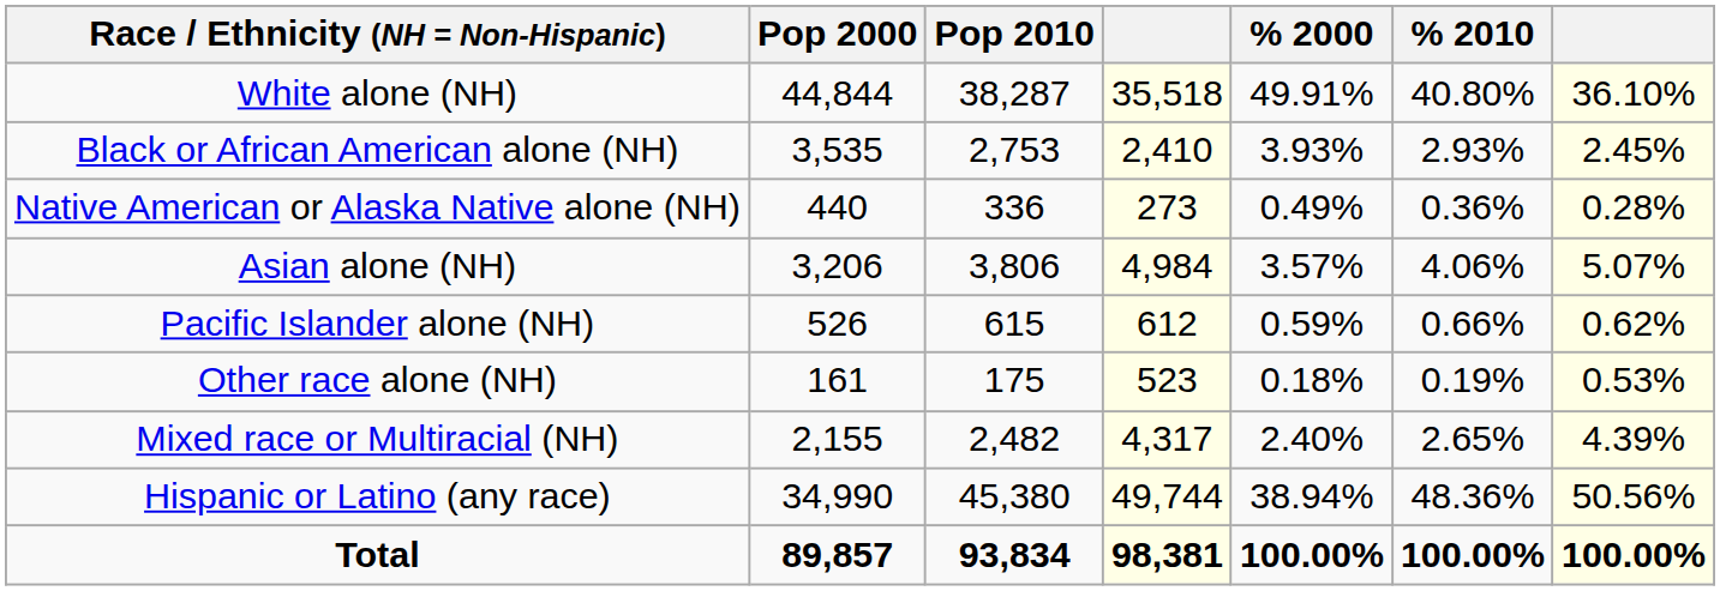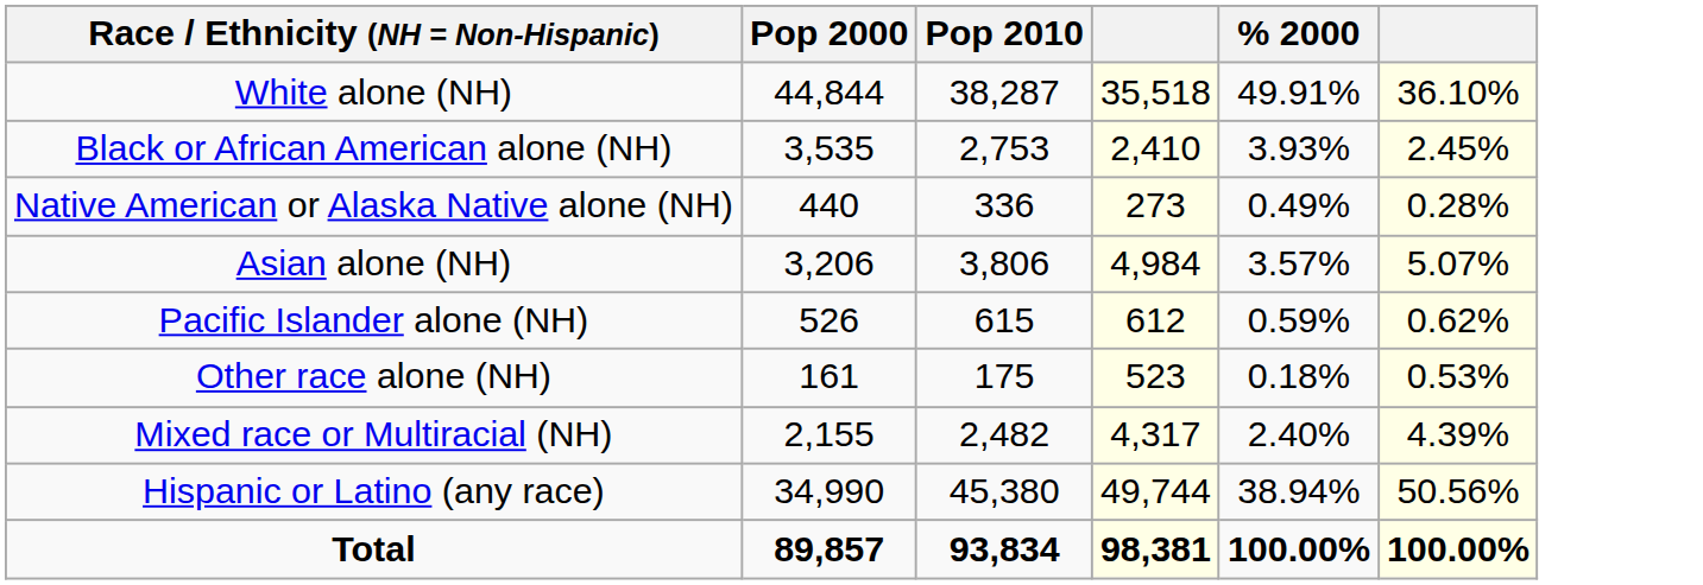- column: % 2010 | 40.80% | 2.93% | 0.36% | 4.06% | 0.66% | 0.19% | 2.65% | 48.36% | 100.00%
